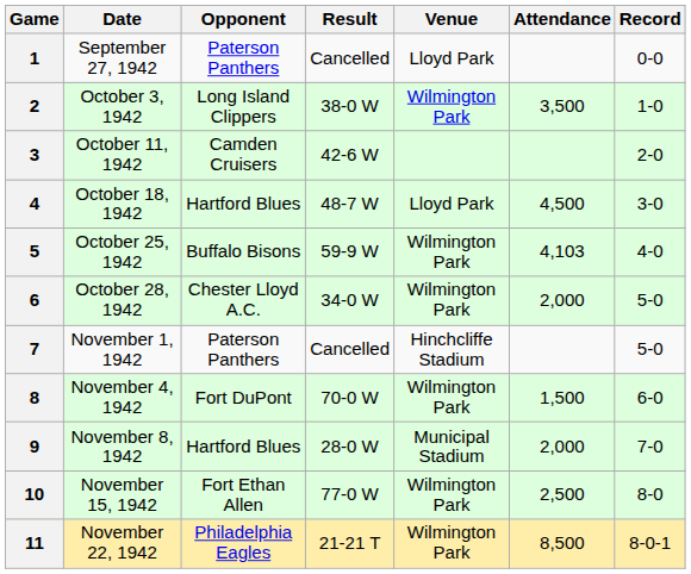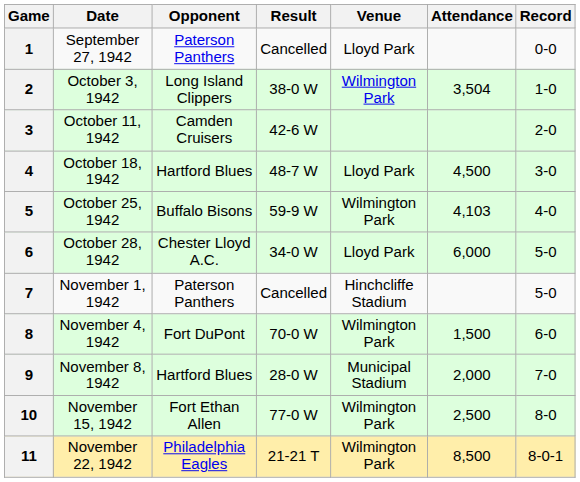2 | Attendance: 3,500 -> 3,504
6 | Venue: Wilmington Park -> Lloyd Park
6 | Attendance: 2,000 -> 6,000
